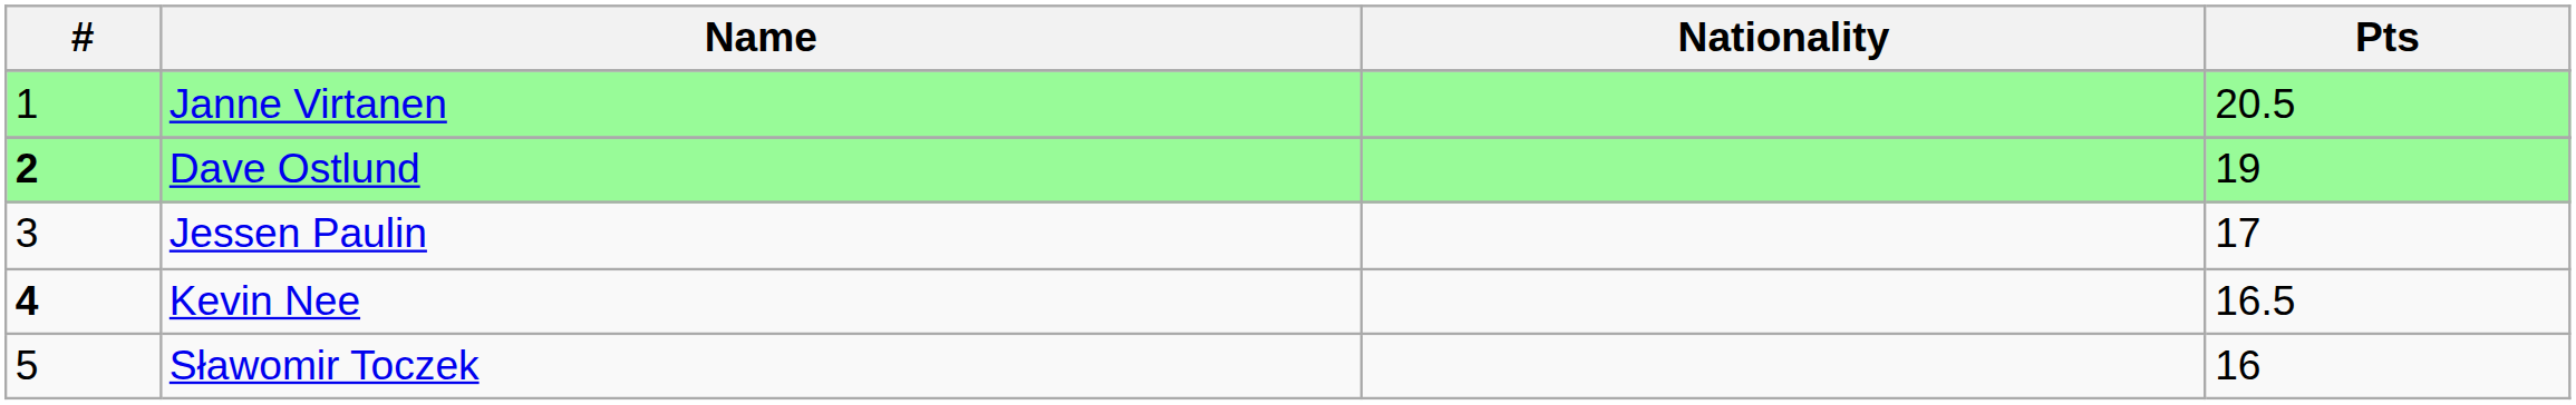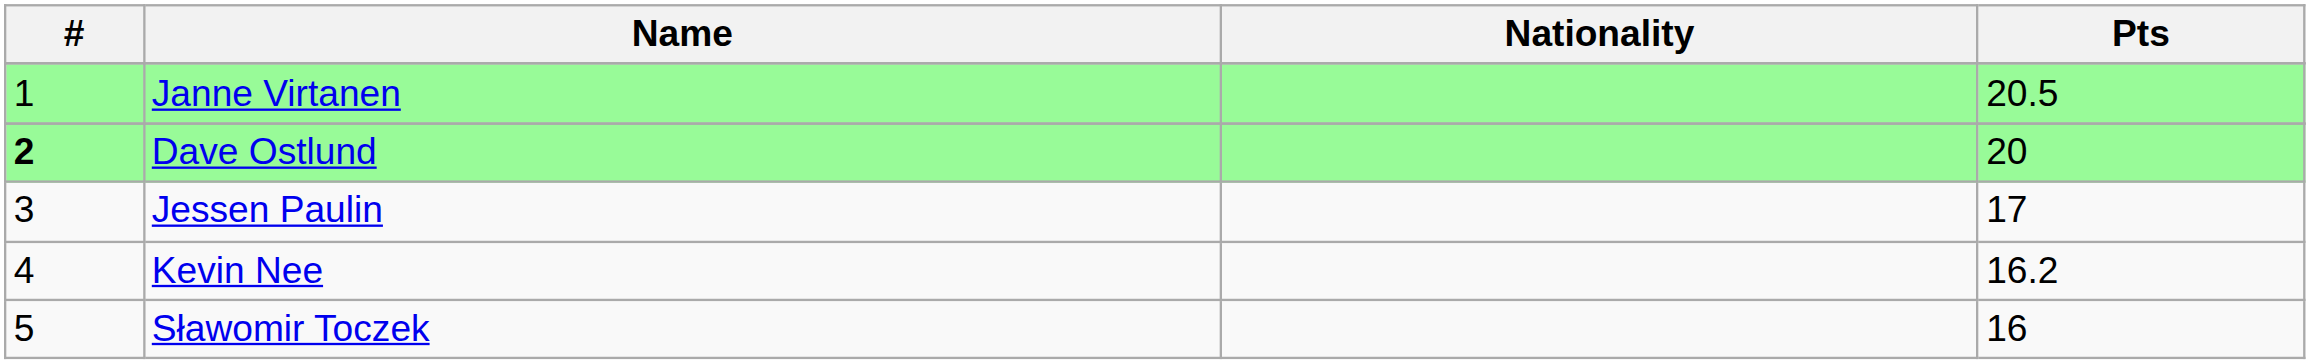Dave Ostlund | Pts: 19 -> 20
Kevin Nee | #: bold -> normal
Kevin Nee | Pts: 16.5 -> 16.2
